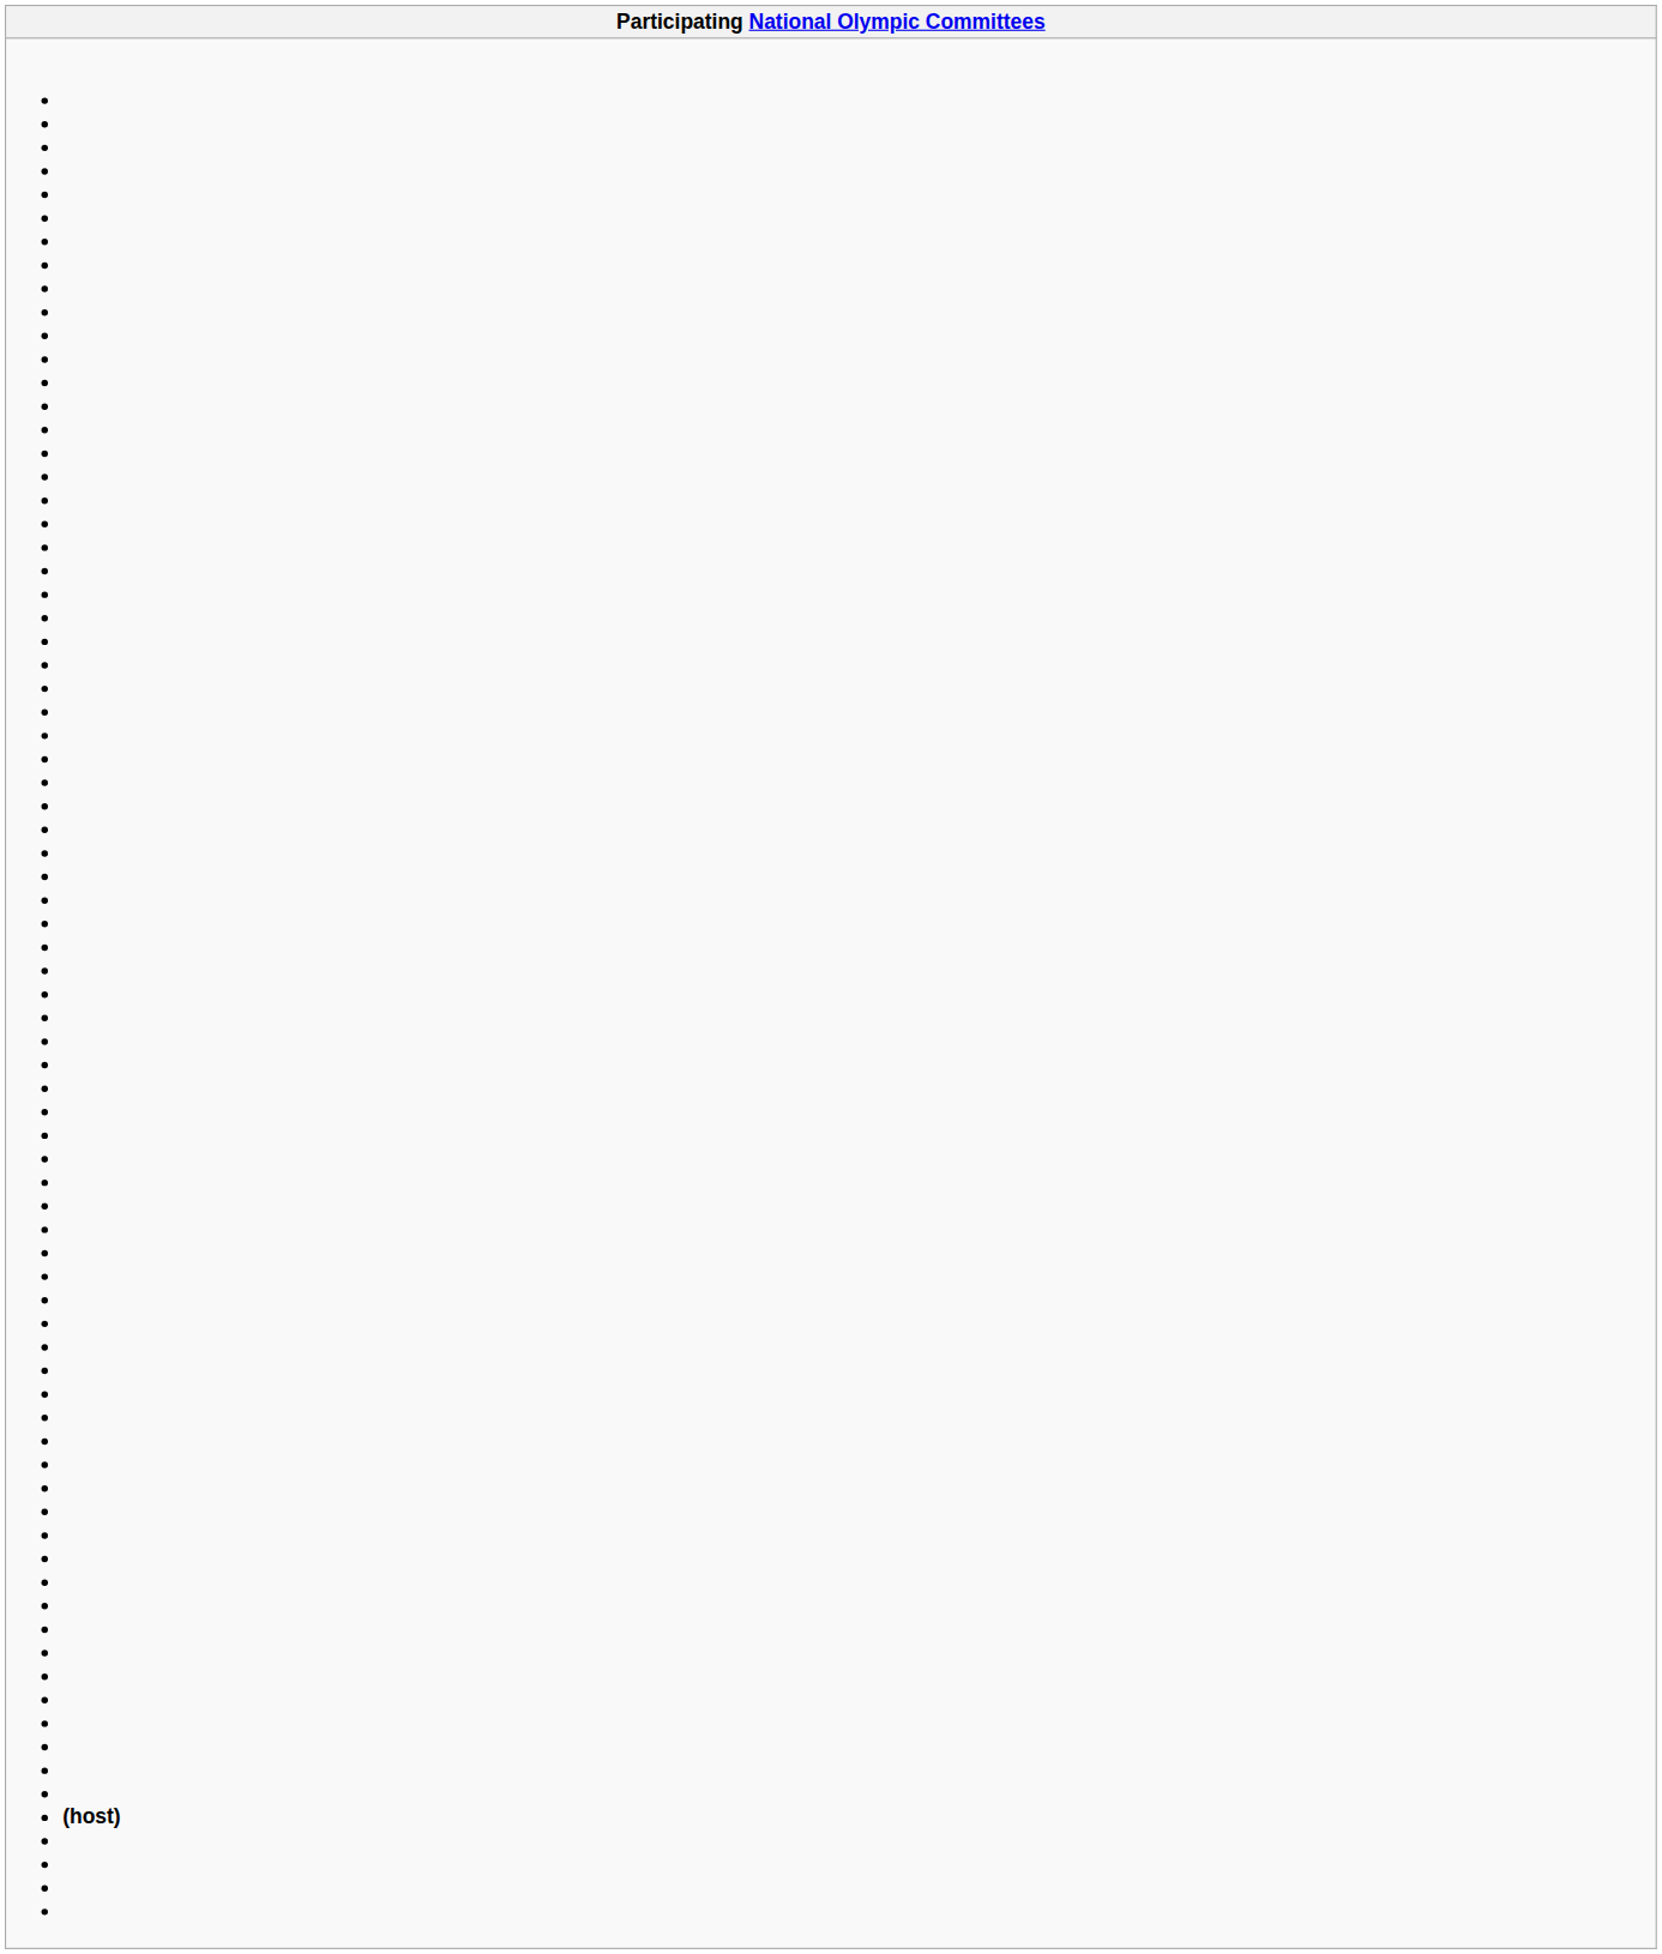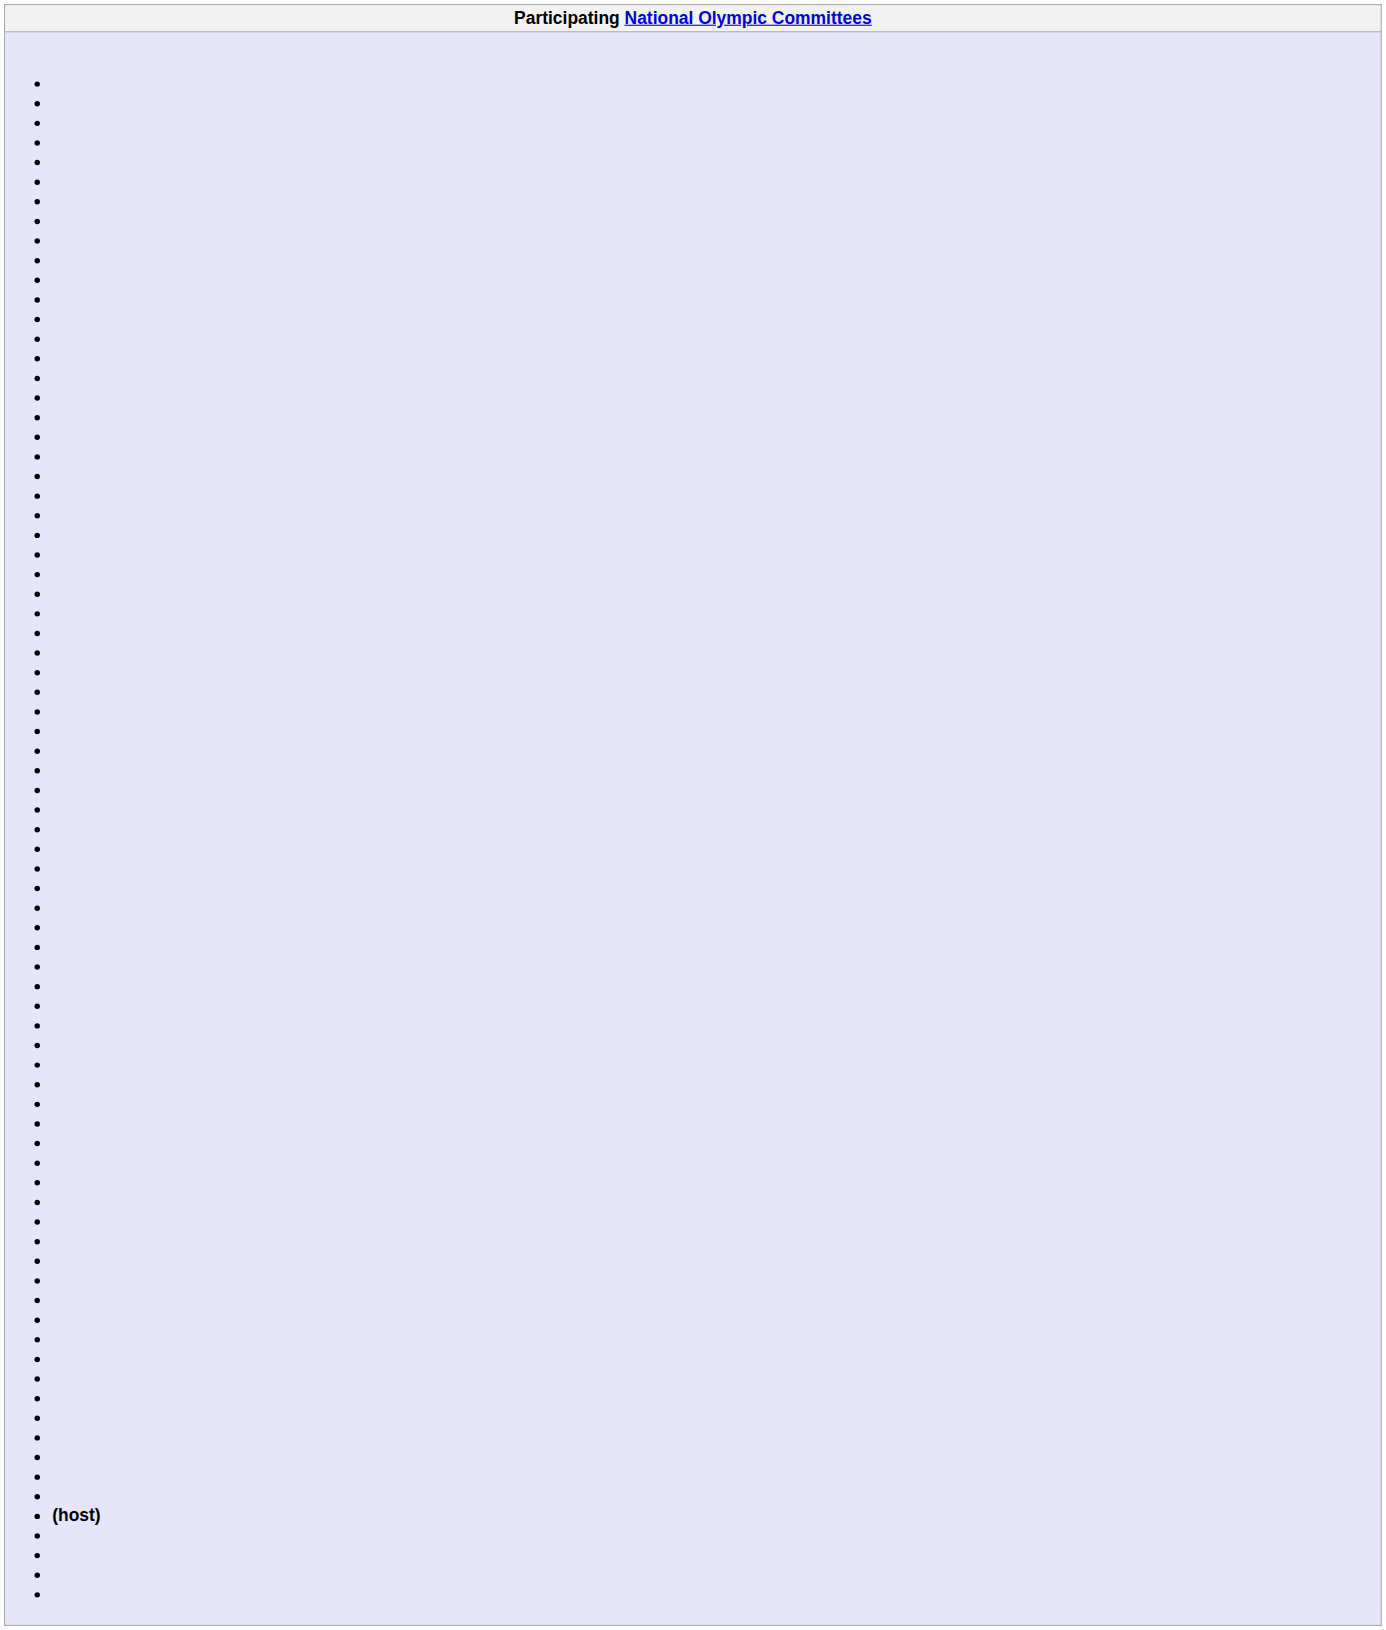row 2 | column 1: no background -> lavender background
